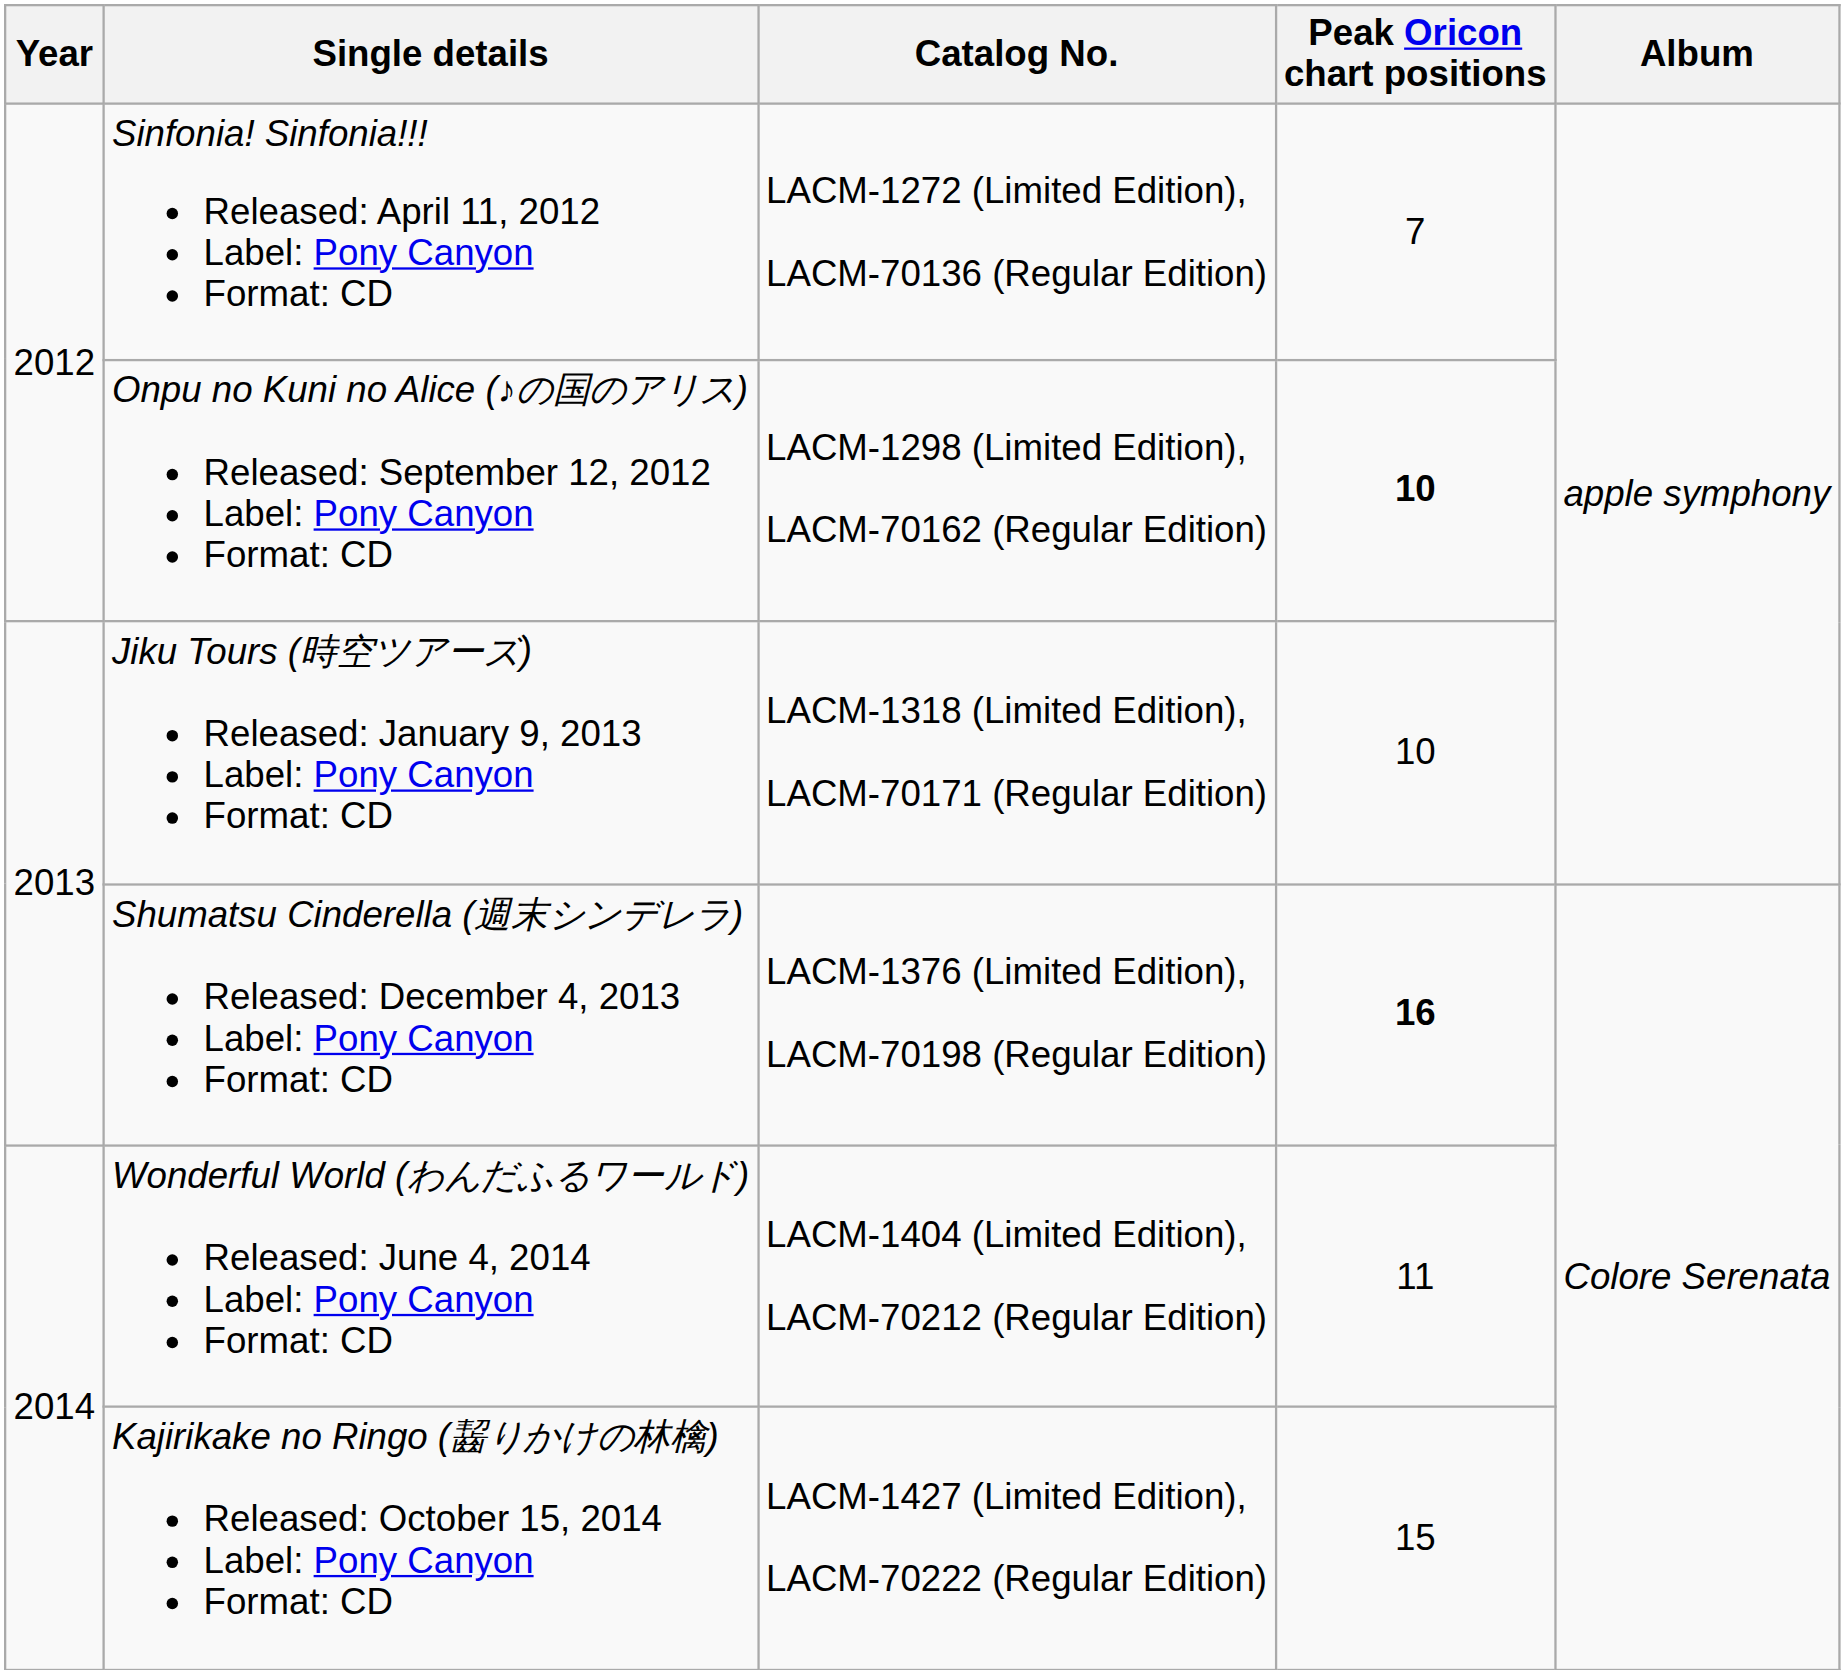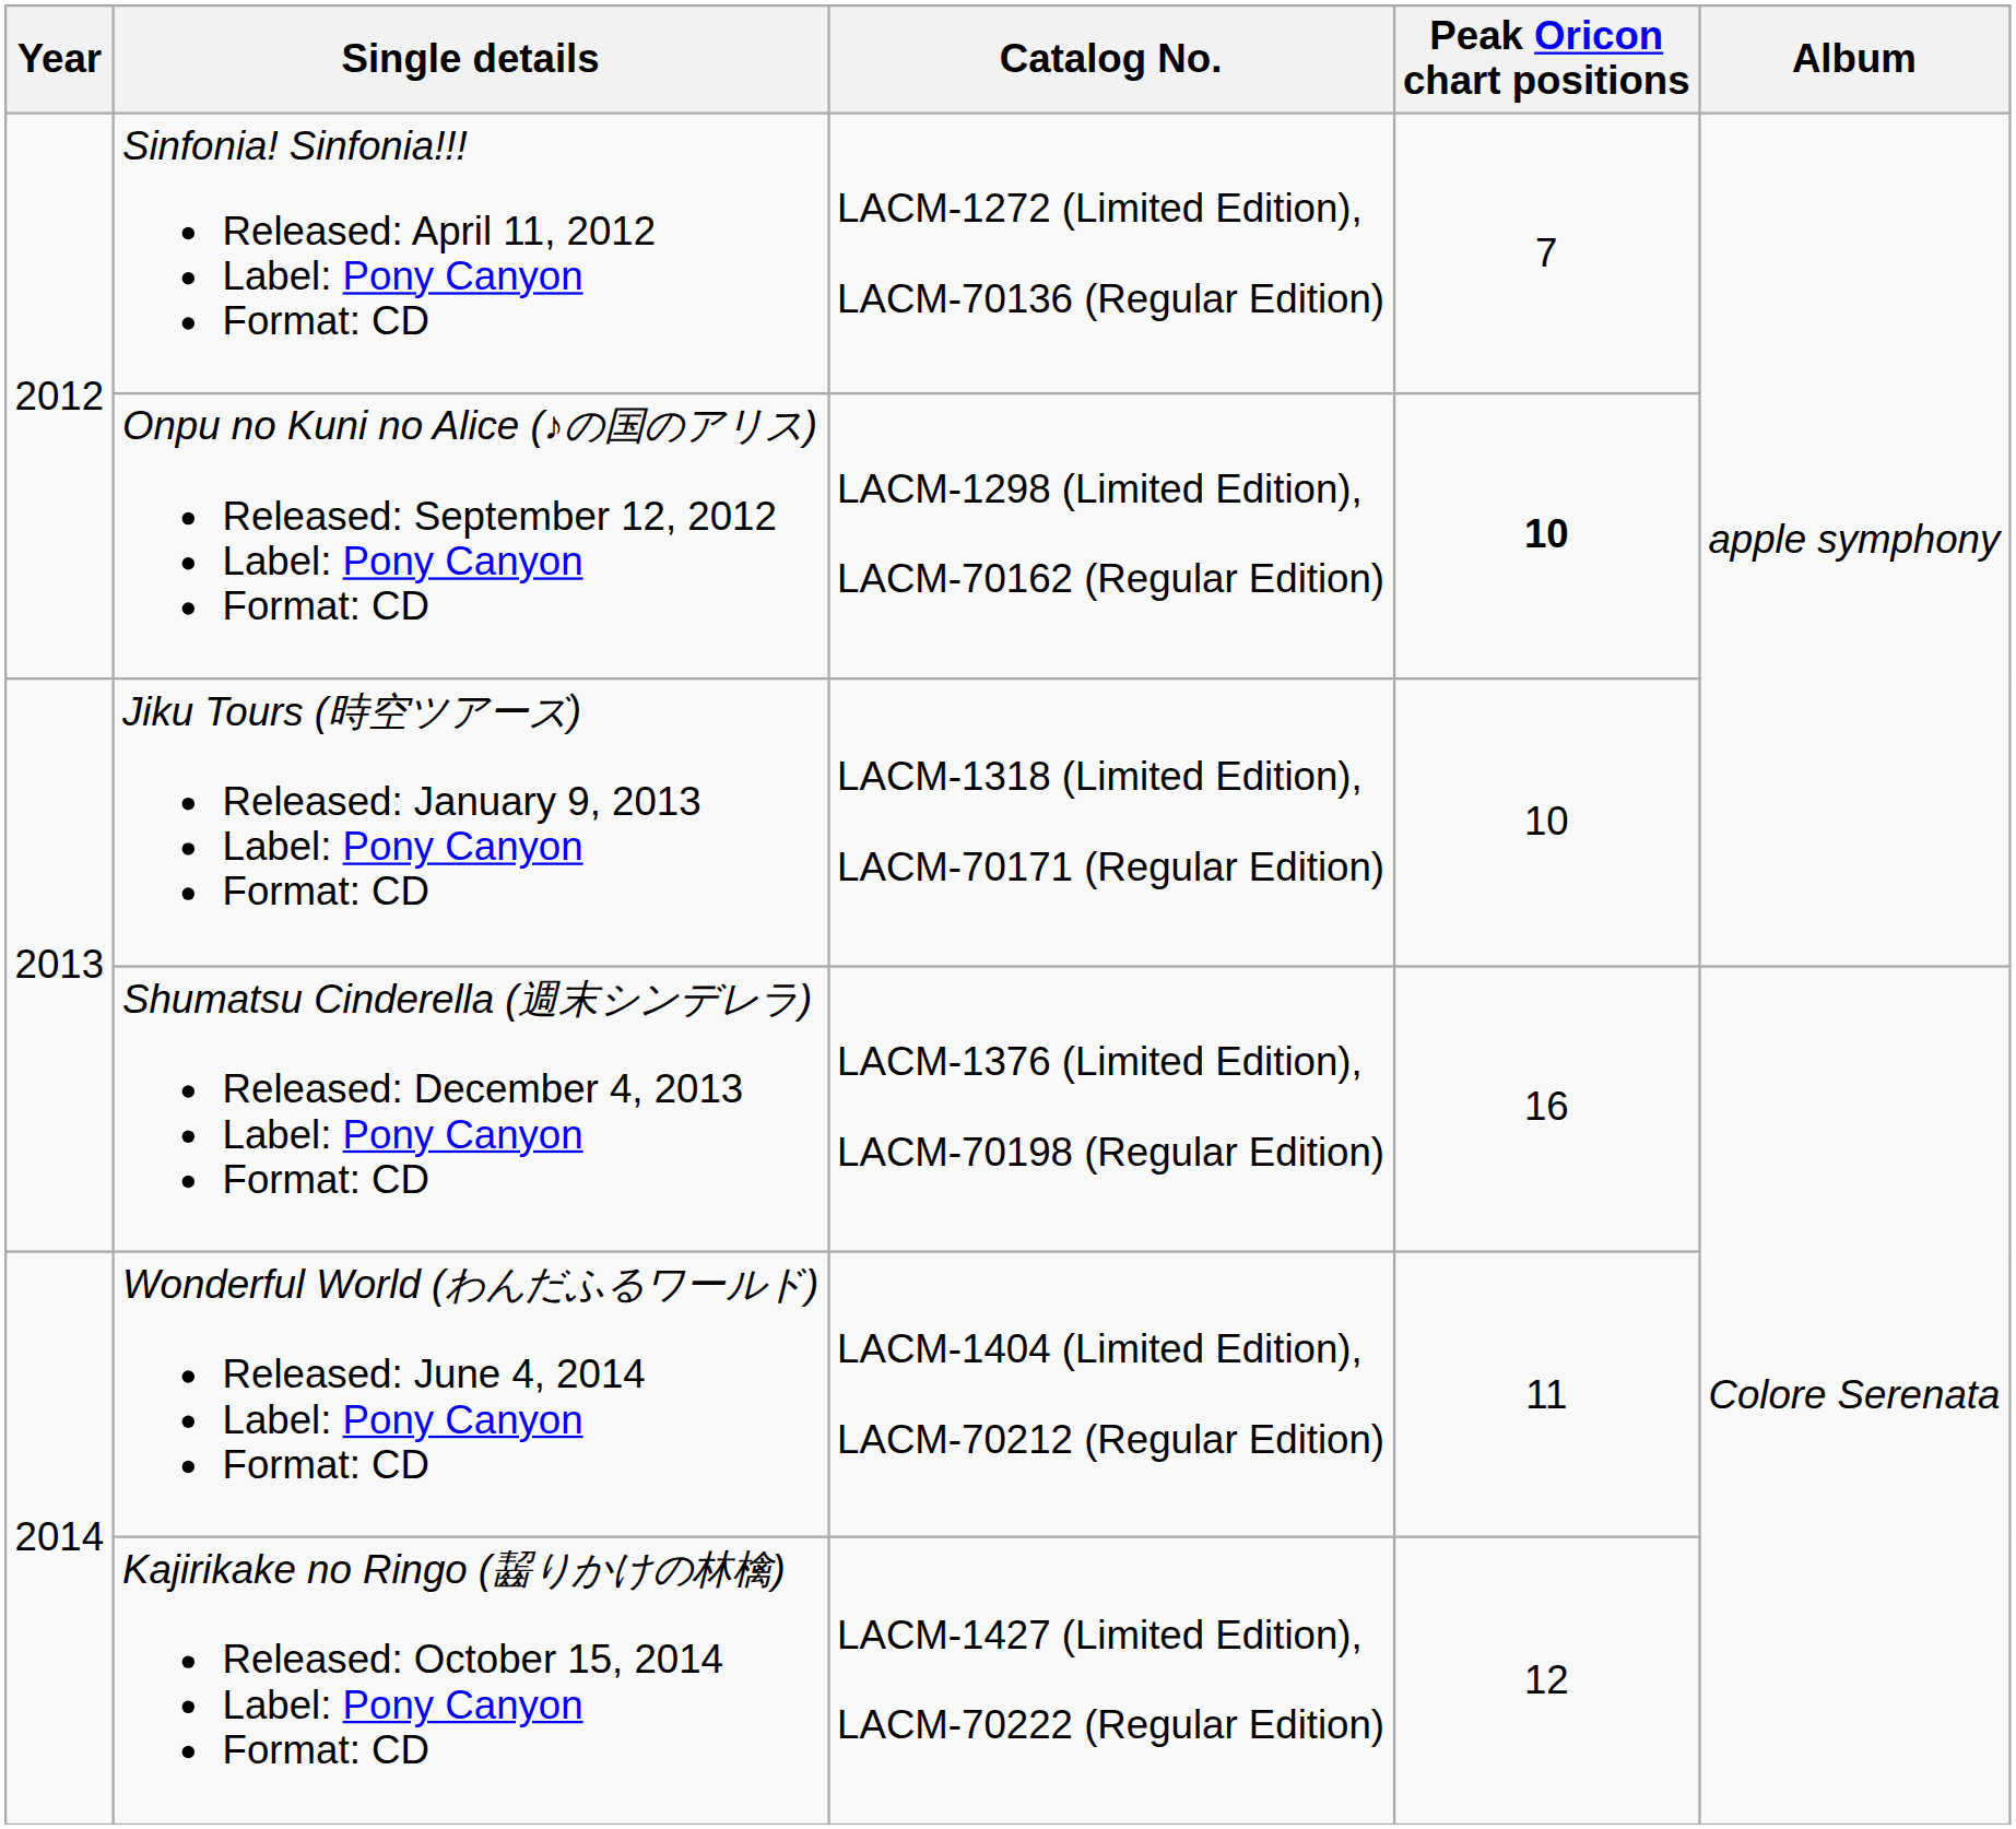row 5 | Peak Oricon chart positions: bold -> normal
row 7 | Peak Oricon chart positions: 15 -> 12
